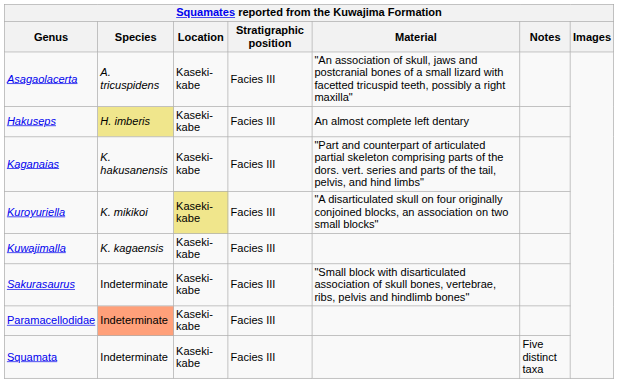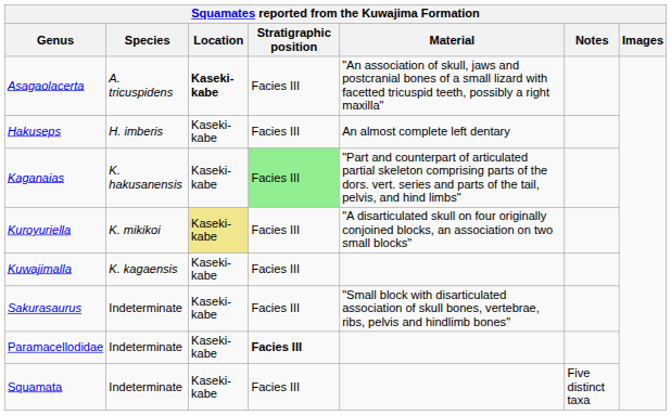Asagaolacerta | Location: normal -> bold
Hakuseps | Species: khaki background -> no background
Kaganaias | Stratigraphic position: no background -> lightgreen background
Paramacellodidae | Species: lightsalmon background -> no background
Paramacellodidae | Stratigraphic position: normal -> bold
